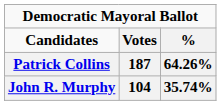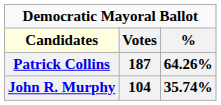Votes | column 1: no background -> lightyellow background
